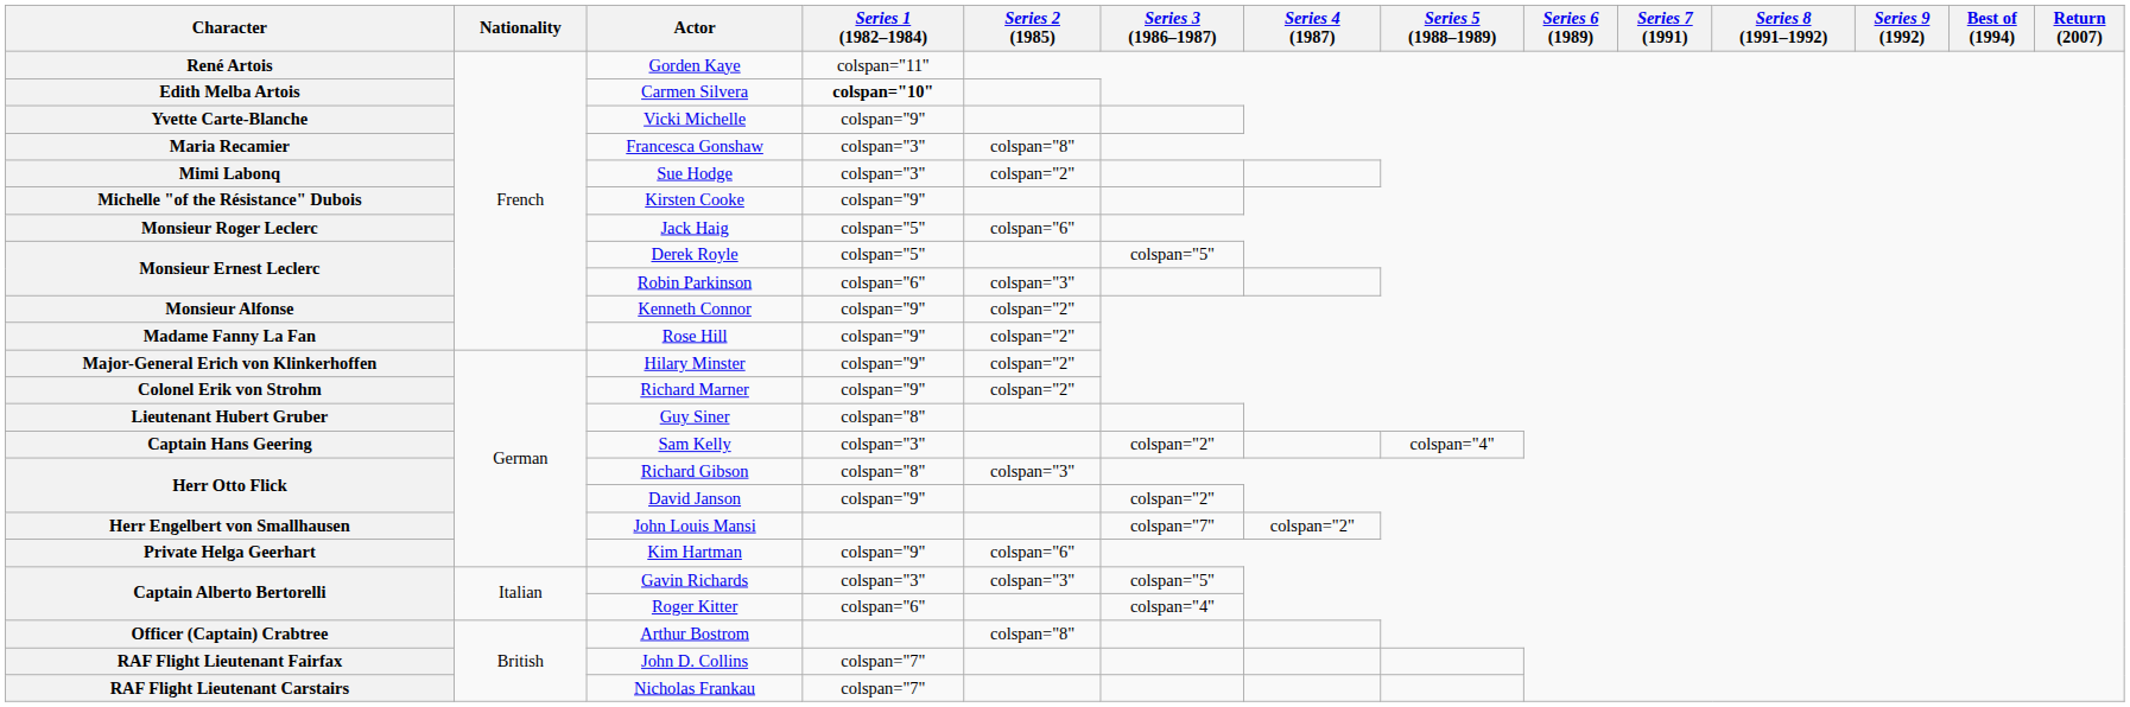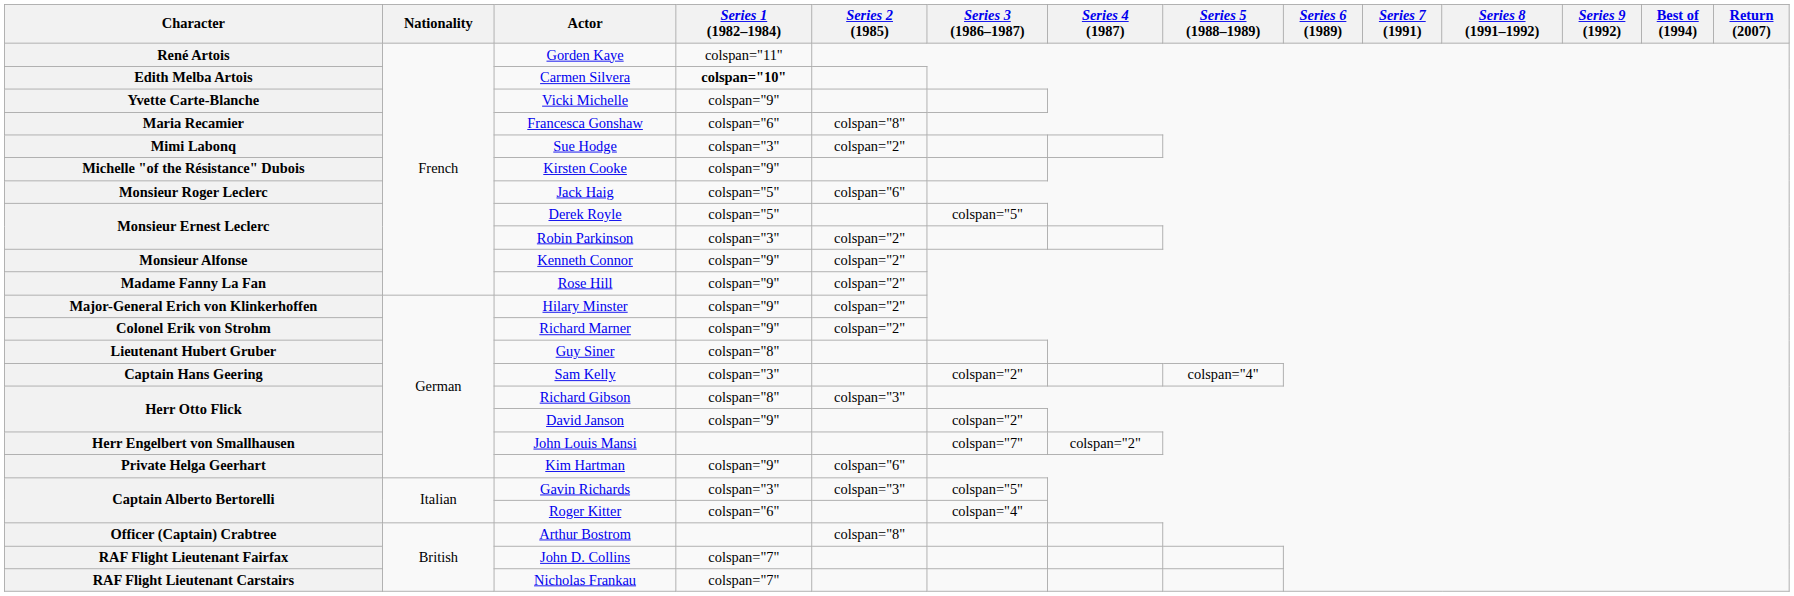Francesca Gonshaw | Series 1 (1982–1984): colspan="3" -> colspan="6"
Robin Parkinson | Series 1 (1982–1984): colspan="6" -> colspan="3"
Robin Parkinson | Series 2 (1985): colspan="3" -> colspan="2"
